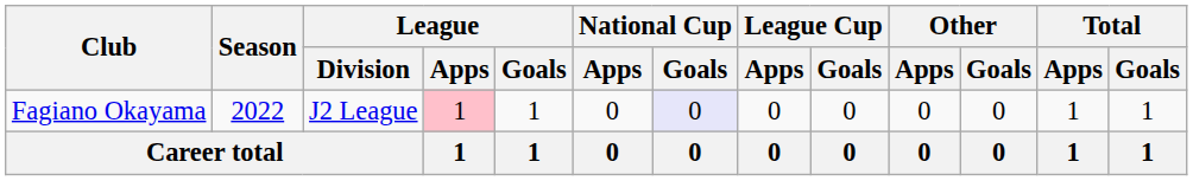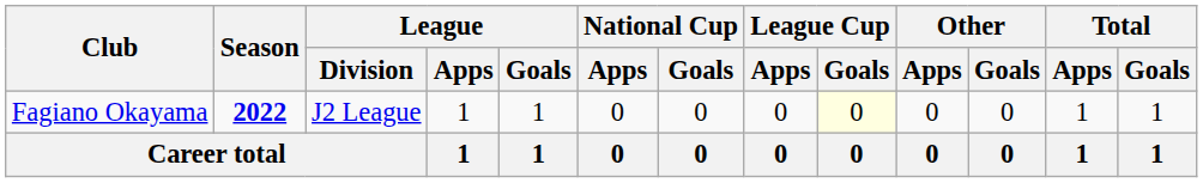Fagiano Okayama | Season: normal -> bold
Fagiano Okayama | League / Apps: pink background -> no background
Fagiano Okayama | National Cup / Goals: lavender background -> no background
Fagiano Okayama | League Cup / Goals: no background -> lightyellow background
